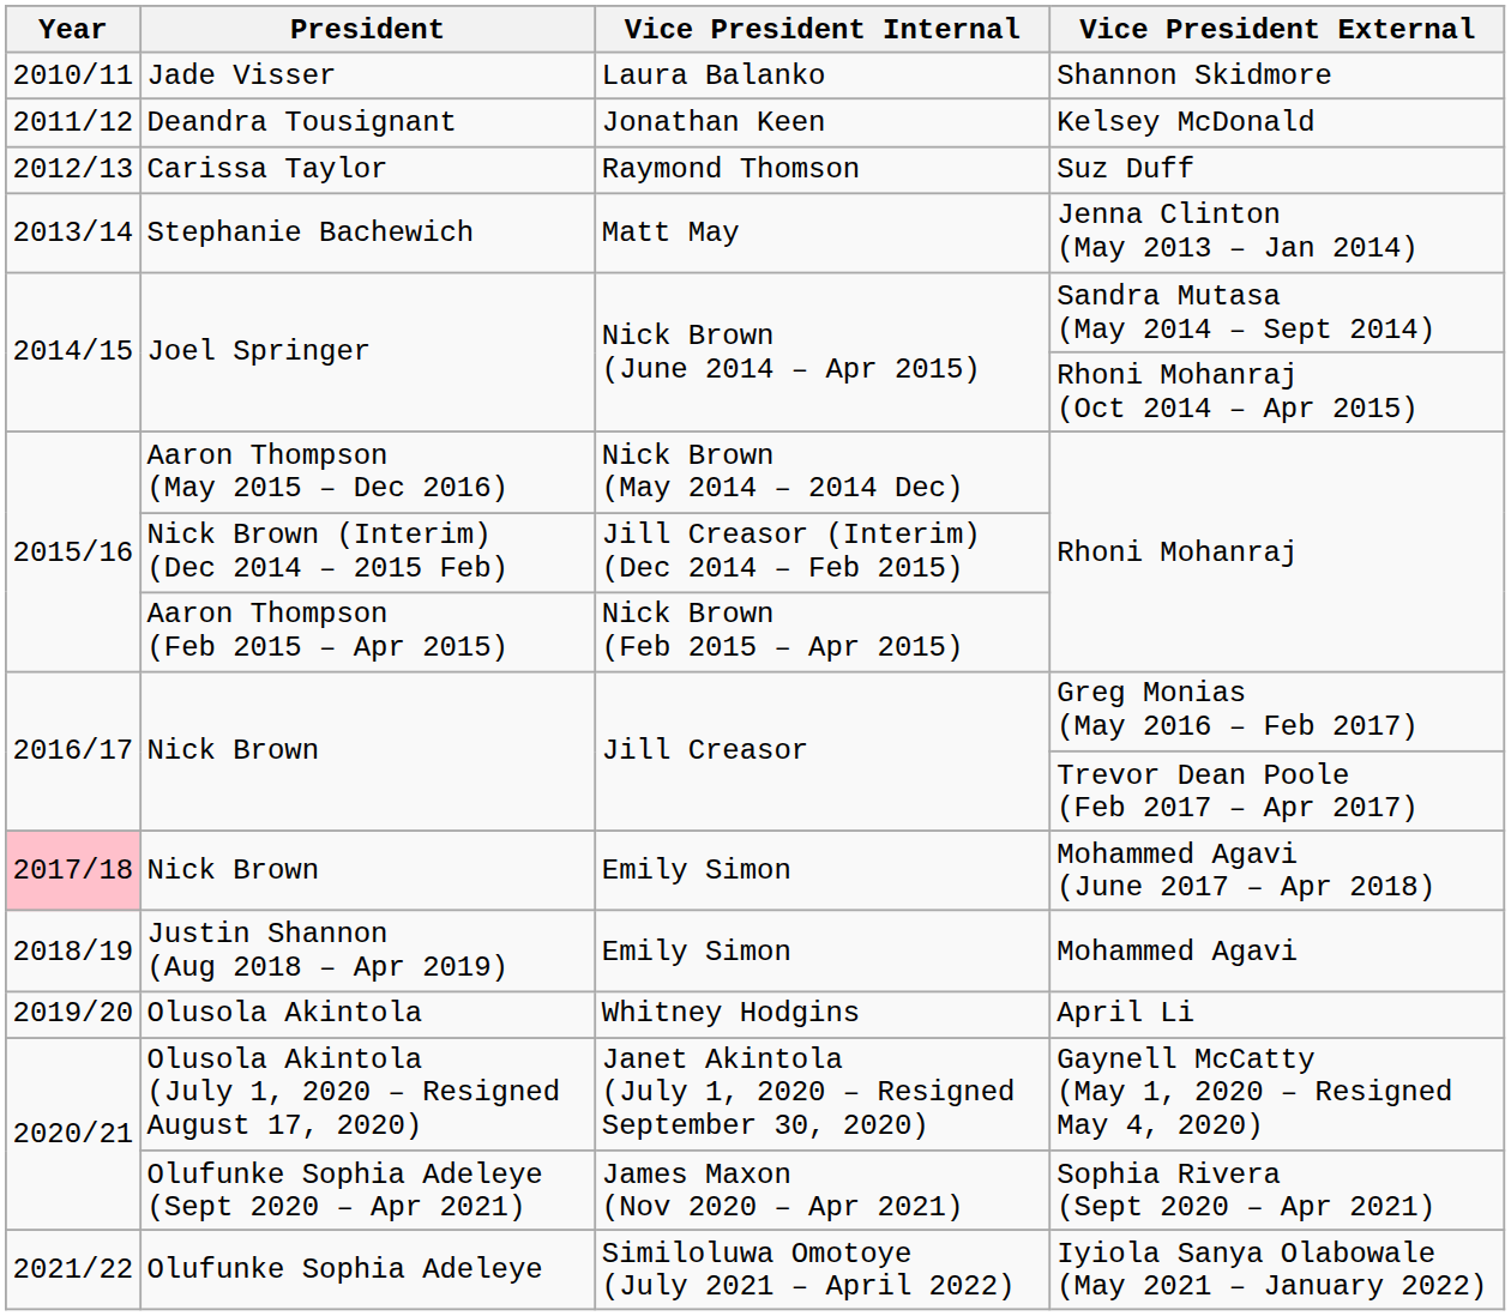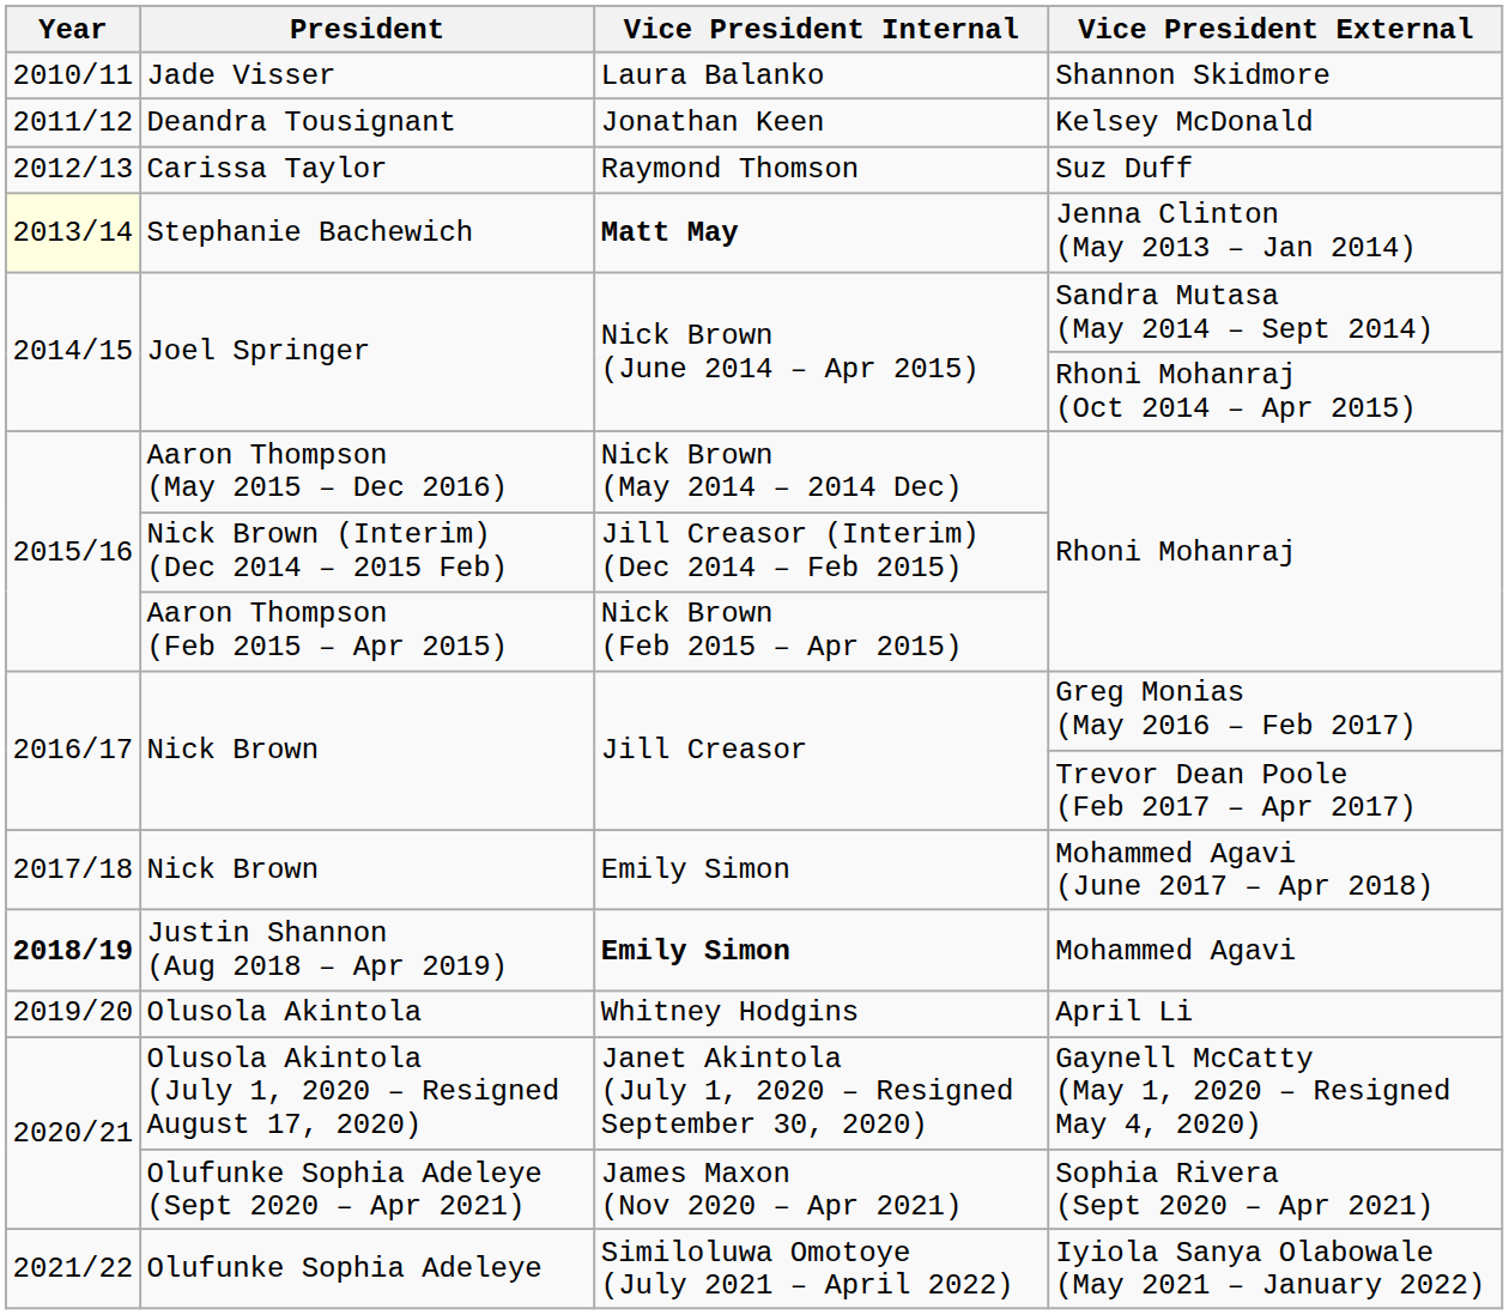Jenna Clinton (May 2013 – Jan 2014) | Year: no background -> lightyellow background
Jenna Clinton (May 2013 – Jan 2014) | Vice President Internal: normal -> bold
Mohammed Agavi (June 2017 – Apr 2018) | Year: pink background -> no background
Mohammed Agavi | Year: normal -> bold
Mohammed Agavi | Vice President Internal: normal -> bold
